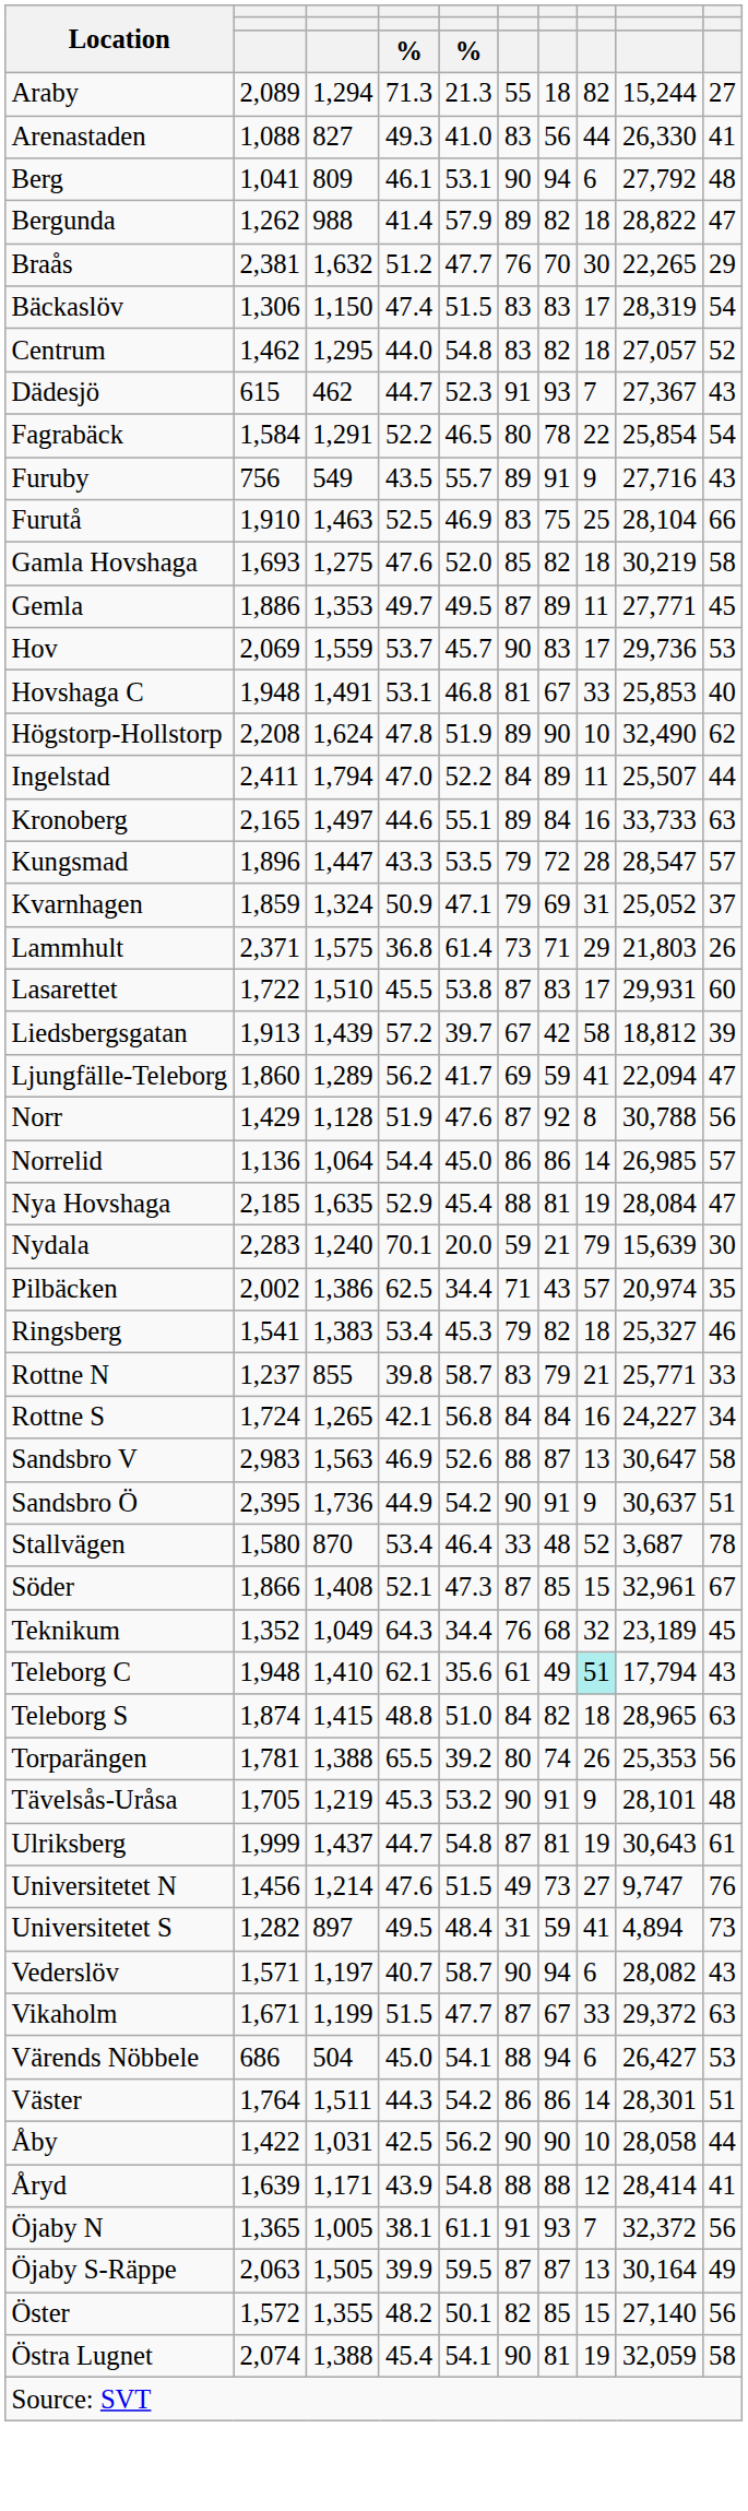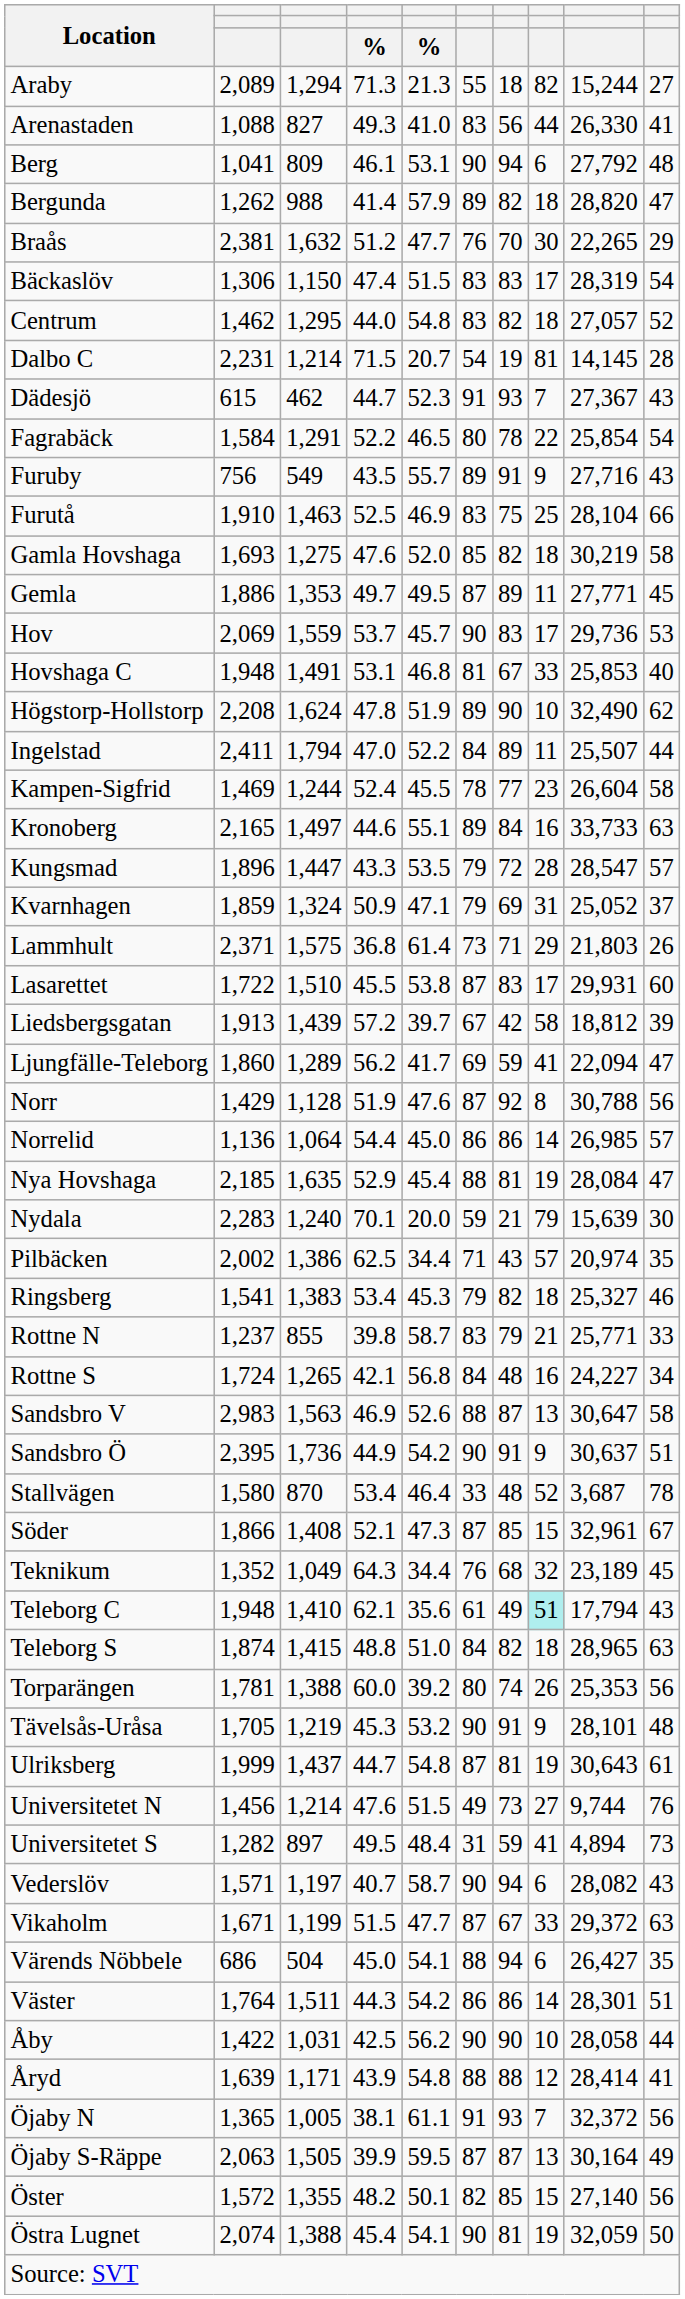Bergunda | column 9: 28,822 -> 28,820
+ row: Dalbo C | 2,231 | 1,214 | 71.5 | 20.7 | 54 | 19 | 81 | 14,145 | 28
+ row: Kampen-Sigfrid | 1,469 | 1,244 | 52.4 | 45.5 | 78 | 77 | 23 | 26,604 | 58
Rottne S | column 7: 84 -> 48
Torparängen | column 4: 65.5 -> 60.0
Universitetet N | column 9: 9,747 -> 9,744
Värends Nöbbele | column 10: 53 -> 35
Östra Lugnet | column 10: 58 -> 50
